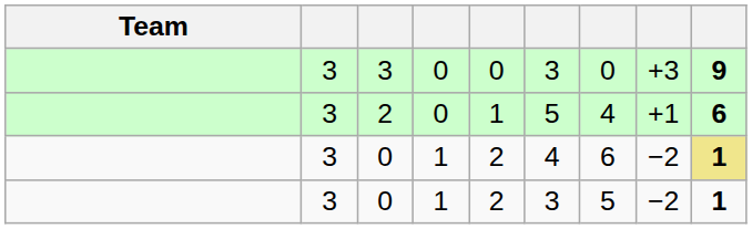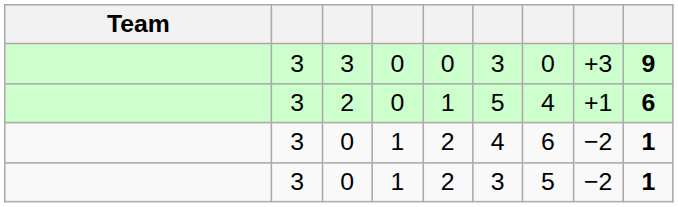row 4 | column 9: khaki background -> no background
